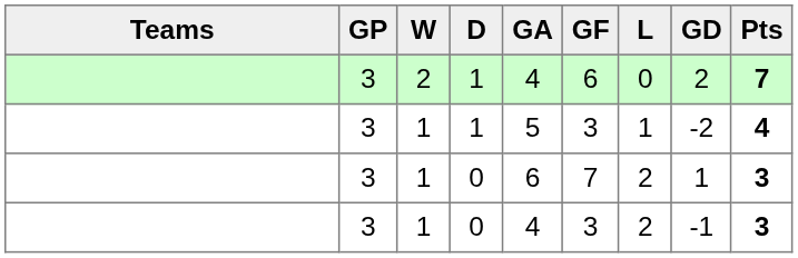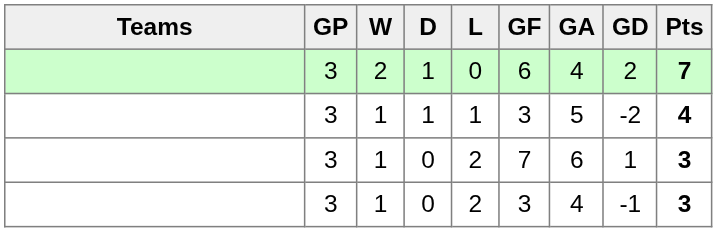columns swapped: L <-> GA
